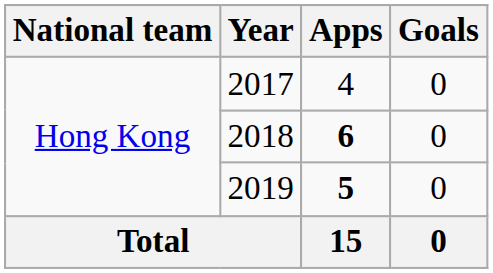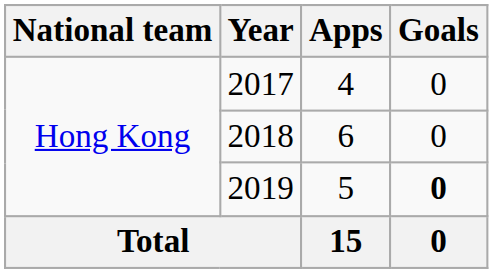2018 | Apps: bold -> normal
2019 | Apps: bold -> normal
2019 | Goals: normal -> bold
